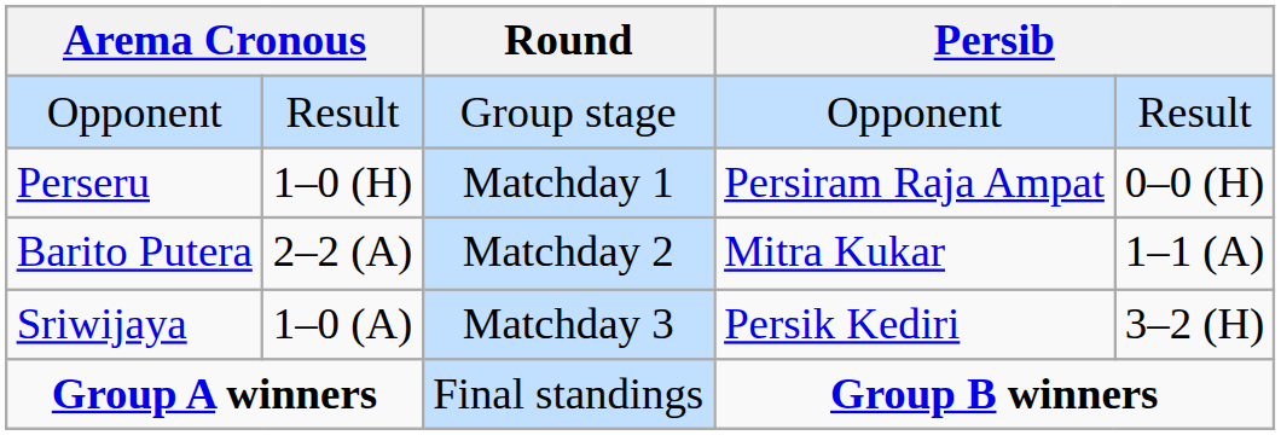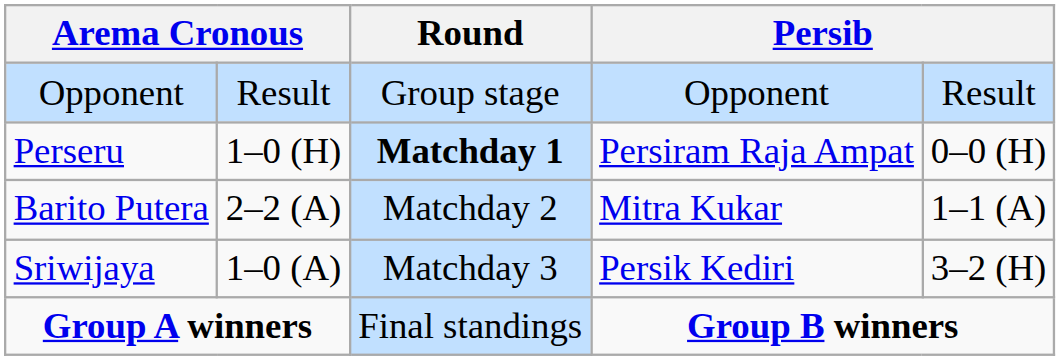Perseru | Round: normal -> bold
